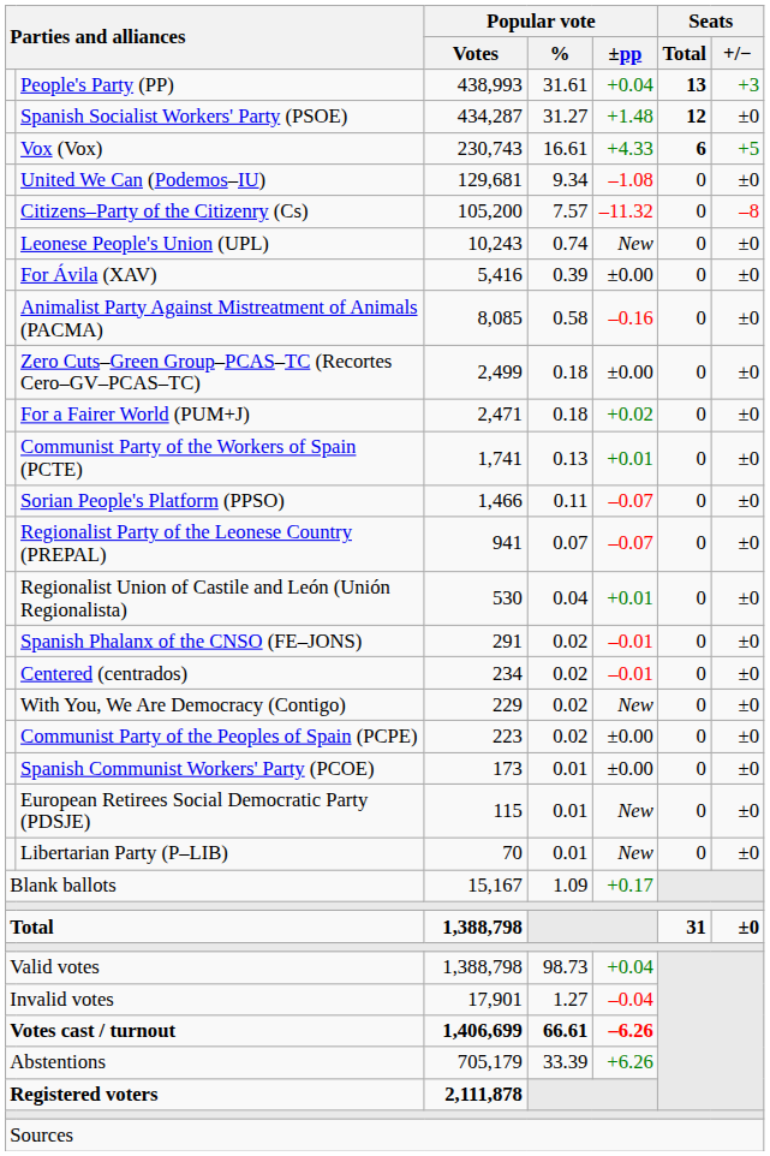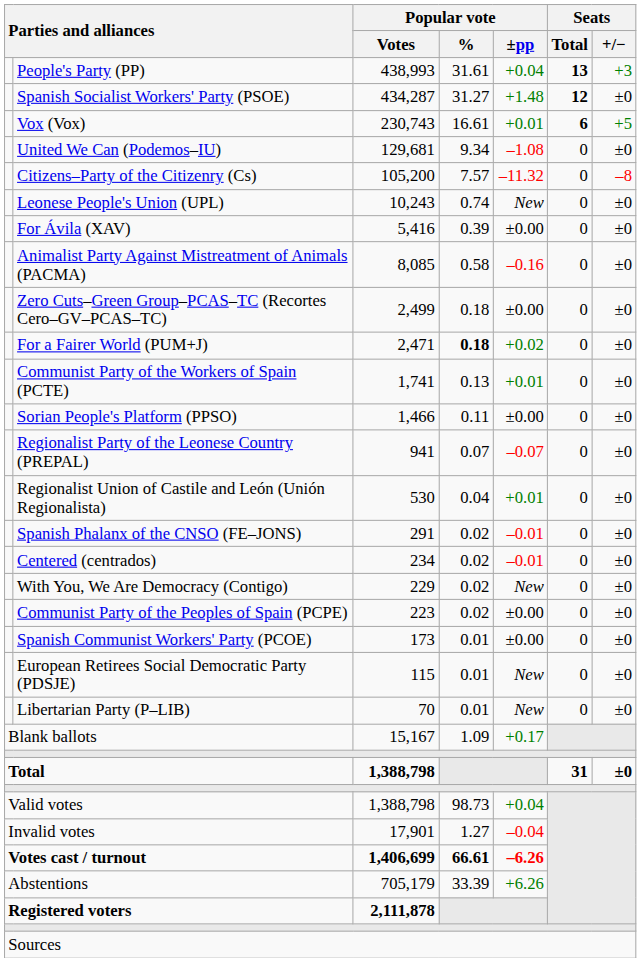Vox (Vox) | Popular vote / ±pp: +4.33 -> +0.01
For a Fairer World (PUM+J) | Popular vote / %: normal -> bold
Sorian People's Platform (PPSO) | Popular vote / ±pp: –0.07 -> ±0.00
